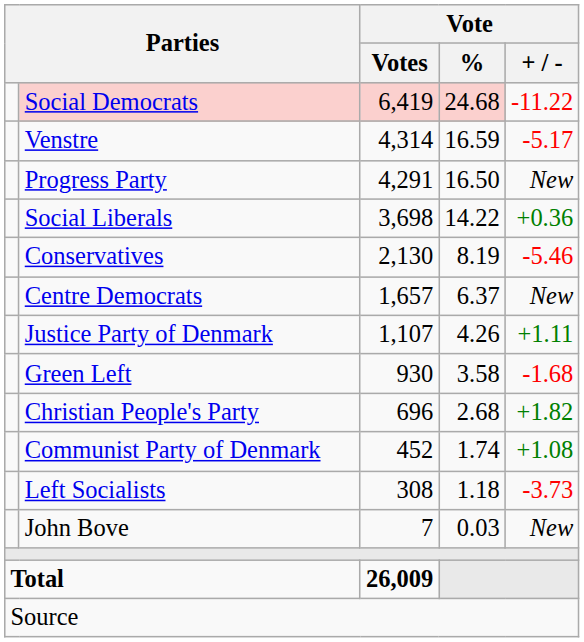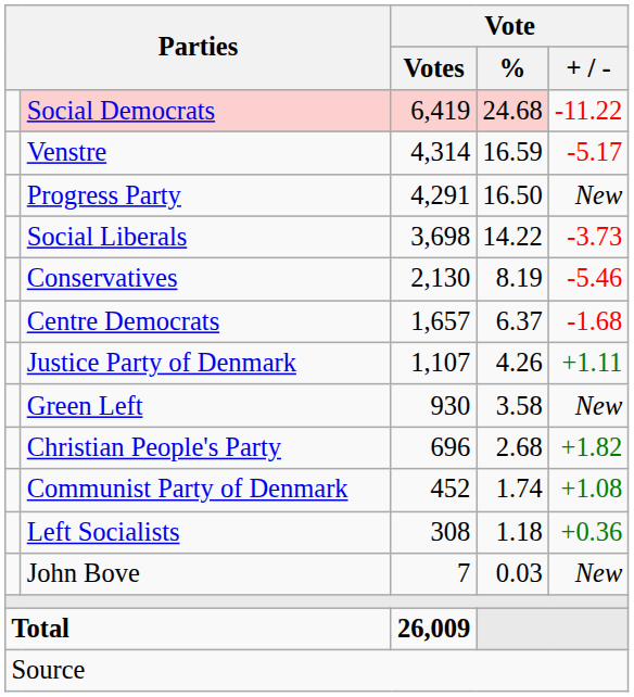Social Liberals | Vote / + / -: +0.36 -> -3.73
Centre Democrats | Vote / + / -: New -> -1.68
Green Left | Vote / + / -: -1.68 -> New
Left Socialists | Vote / + / -: -3.73 -> +0.36
